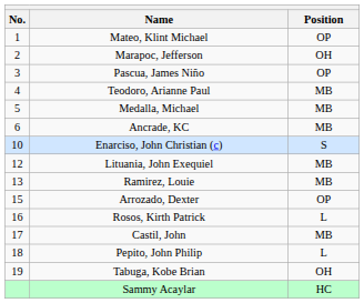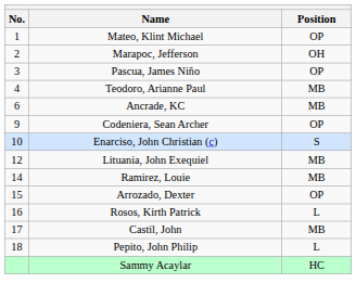- row: 5 | Medalla, Michael | MB
+ row: 9 | Codeniera, Sean Archer | OP
Ramirez, Louie | No.: 13 -> 14
- row: 19 | Tabuga, Kobe Brian | OH
